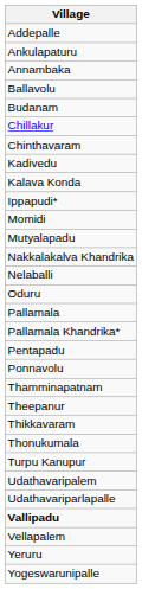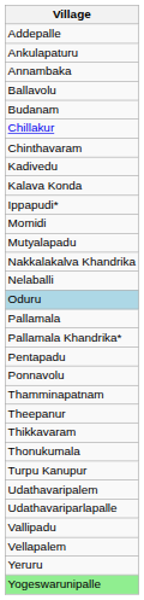row 16 | column 1: no background -> lightblue background
row 28 | column 1: bold -> normal
row 31 | column 1: no background -> lightgreen background
